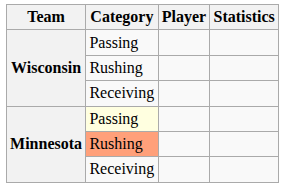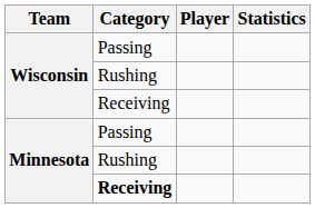Minnesota / Passing | Category: lightyellow background -> no background
Minnesota / Rushing | Category: lightsalmon background -> no background
Minnesota / Receiving | Category: normal -> bold
